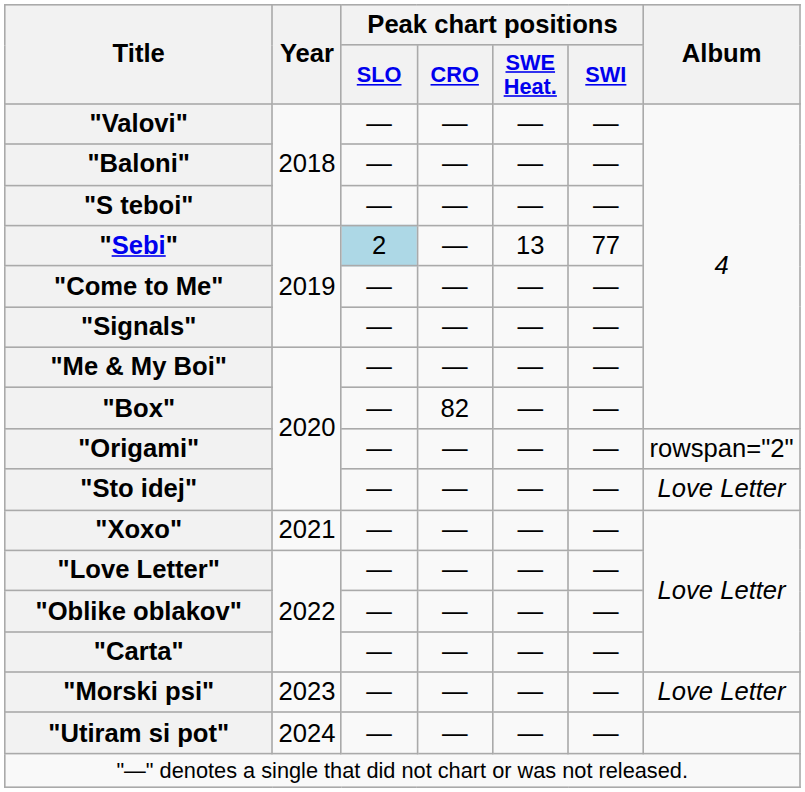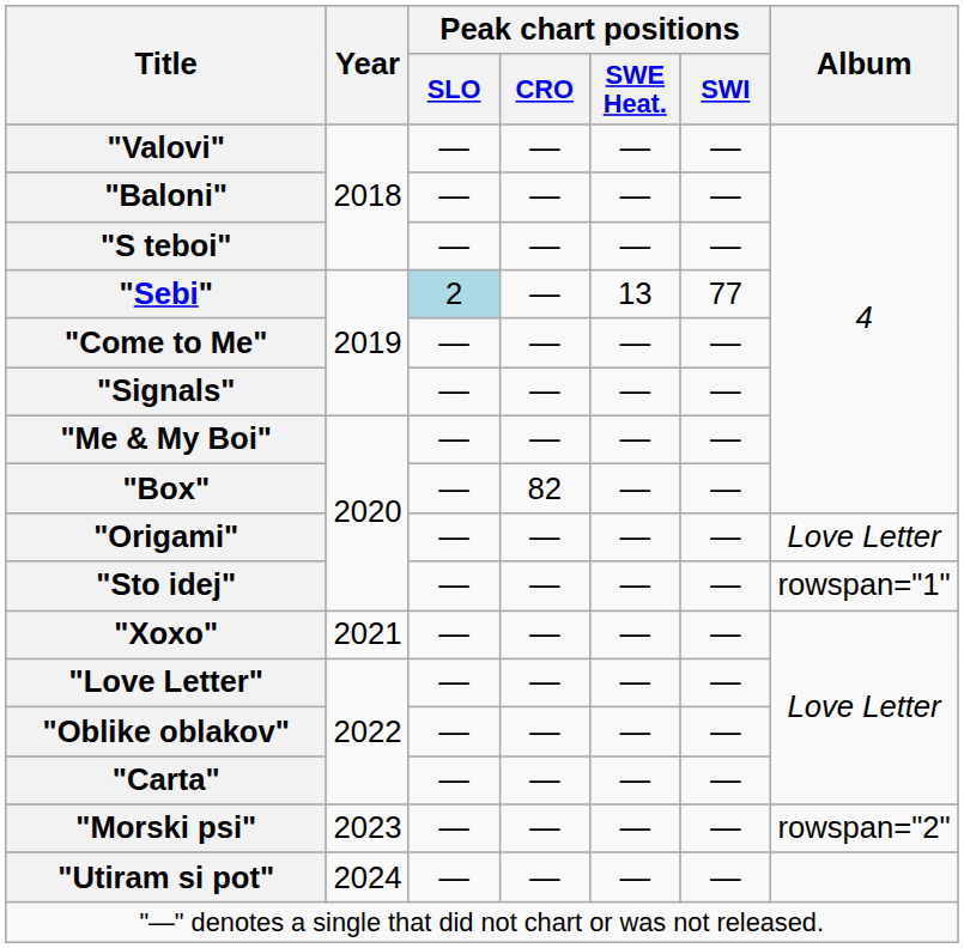"Origami" | Album: rowspan="2" -> Love Letter
"Sto idej" | Album: Love Letter -> rowspan="1"
"Morski psi" | Album: Love Letter -> rowspan="2"
